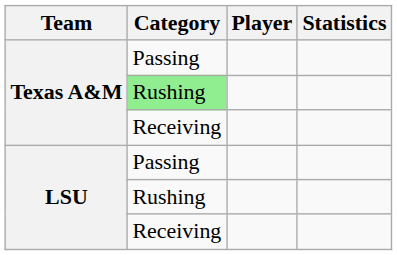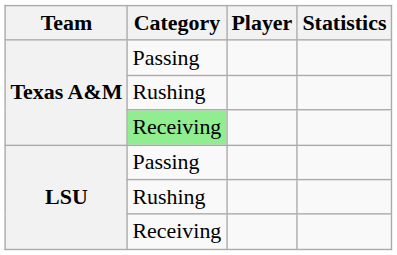Texas A&M / Rushing | Category: lightgreen background -> no background
Texas A&M / Receiving | Category: no background -> lightgreen background
